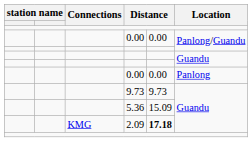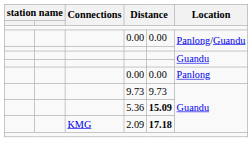5.36 | column 5: normal -> bold
